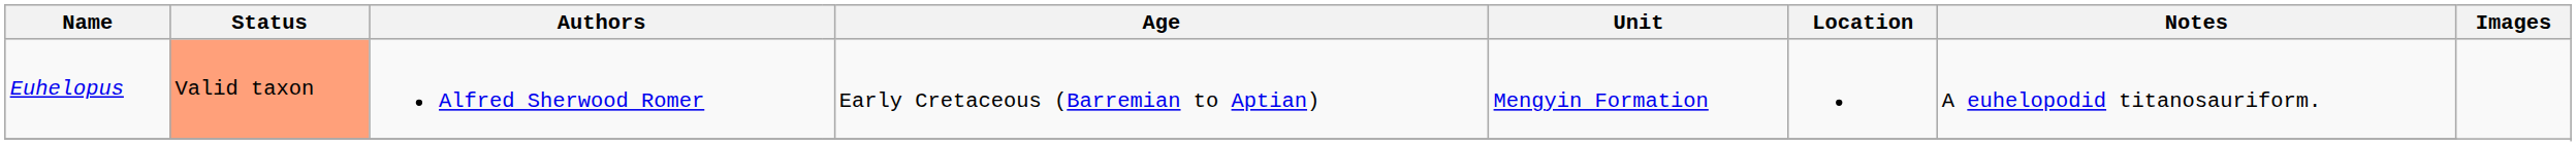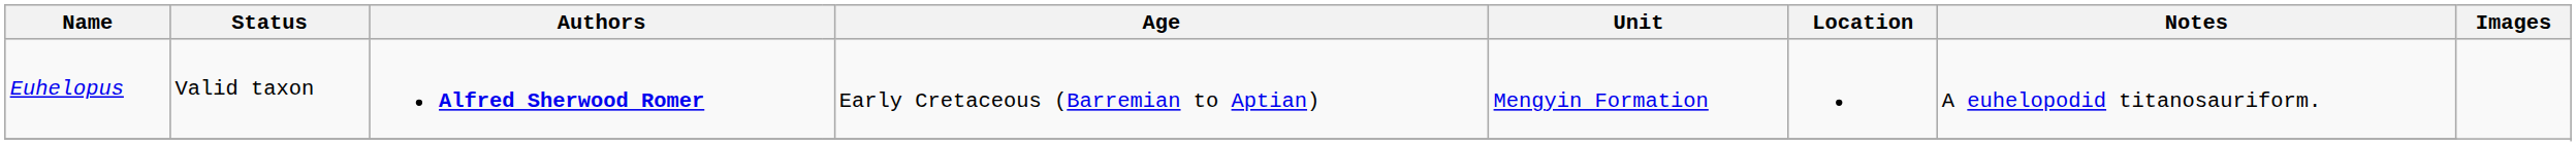Euhelopus | Status: lightsalmon background -> no background
Euhelopus | column 3: normal -> bold
